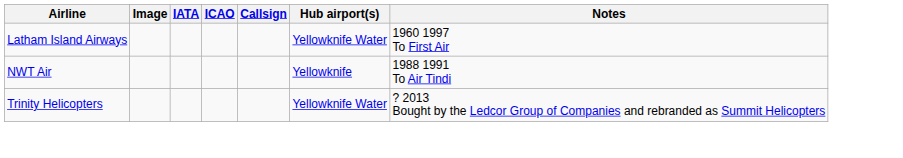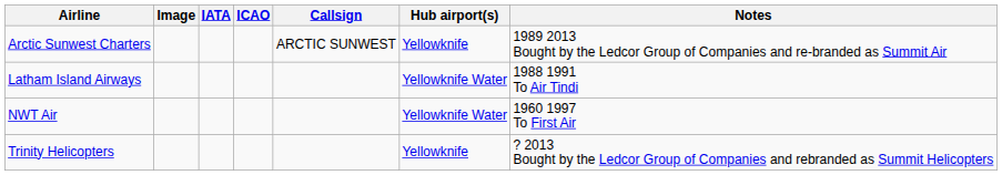+ row: Arctic Sunwest Charters | ARCTIC SUNWEST | Yellowknife | 1989 2013 Bought by the Ledcor Group of Companies and re-branded as Summit Air
Latham Island Airways | Notes: 1960 1997 To First Air -> 1988 1991 To Air Tindi
NWT Air | Hub airport(s): Yellowknife -> Yellowknife Water
NWT Air | Notes: 1988 1991 To Air Tindi -> 1960 1997 To First Air
Trinity Helicopters | Hub airport(s): Yellowknife Water -> Yellowknife
